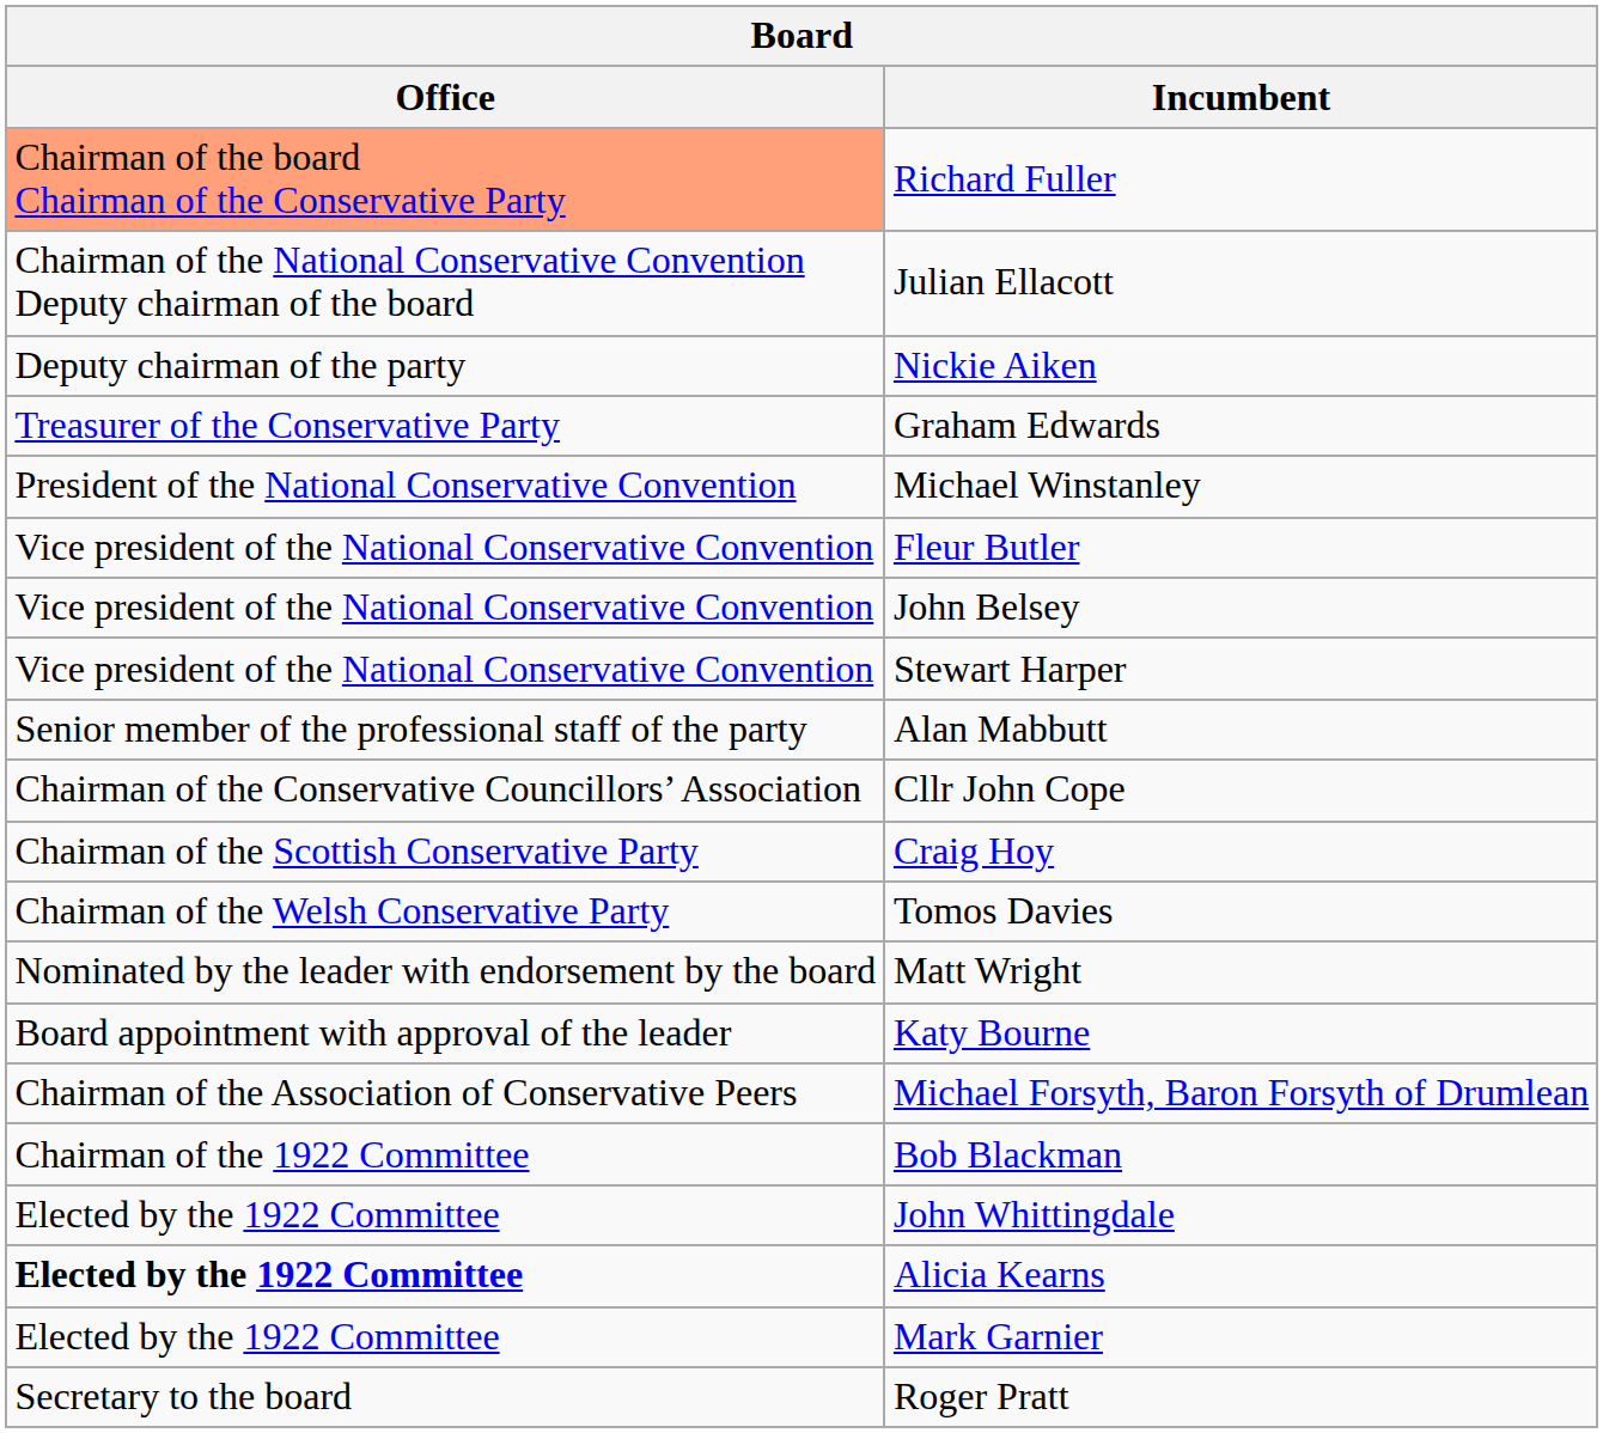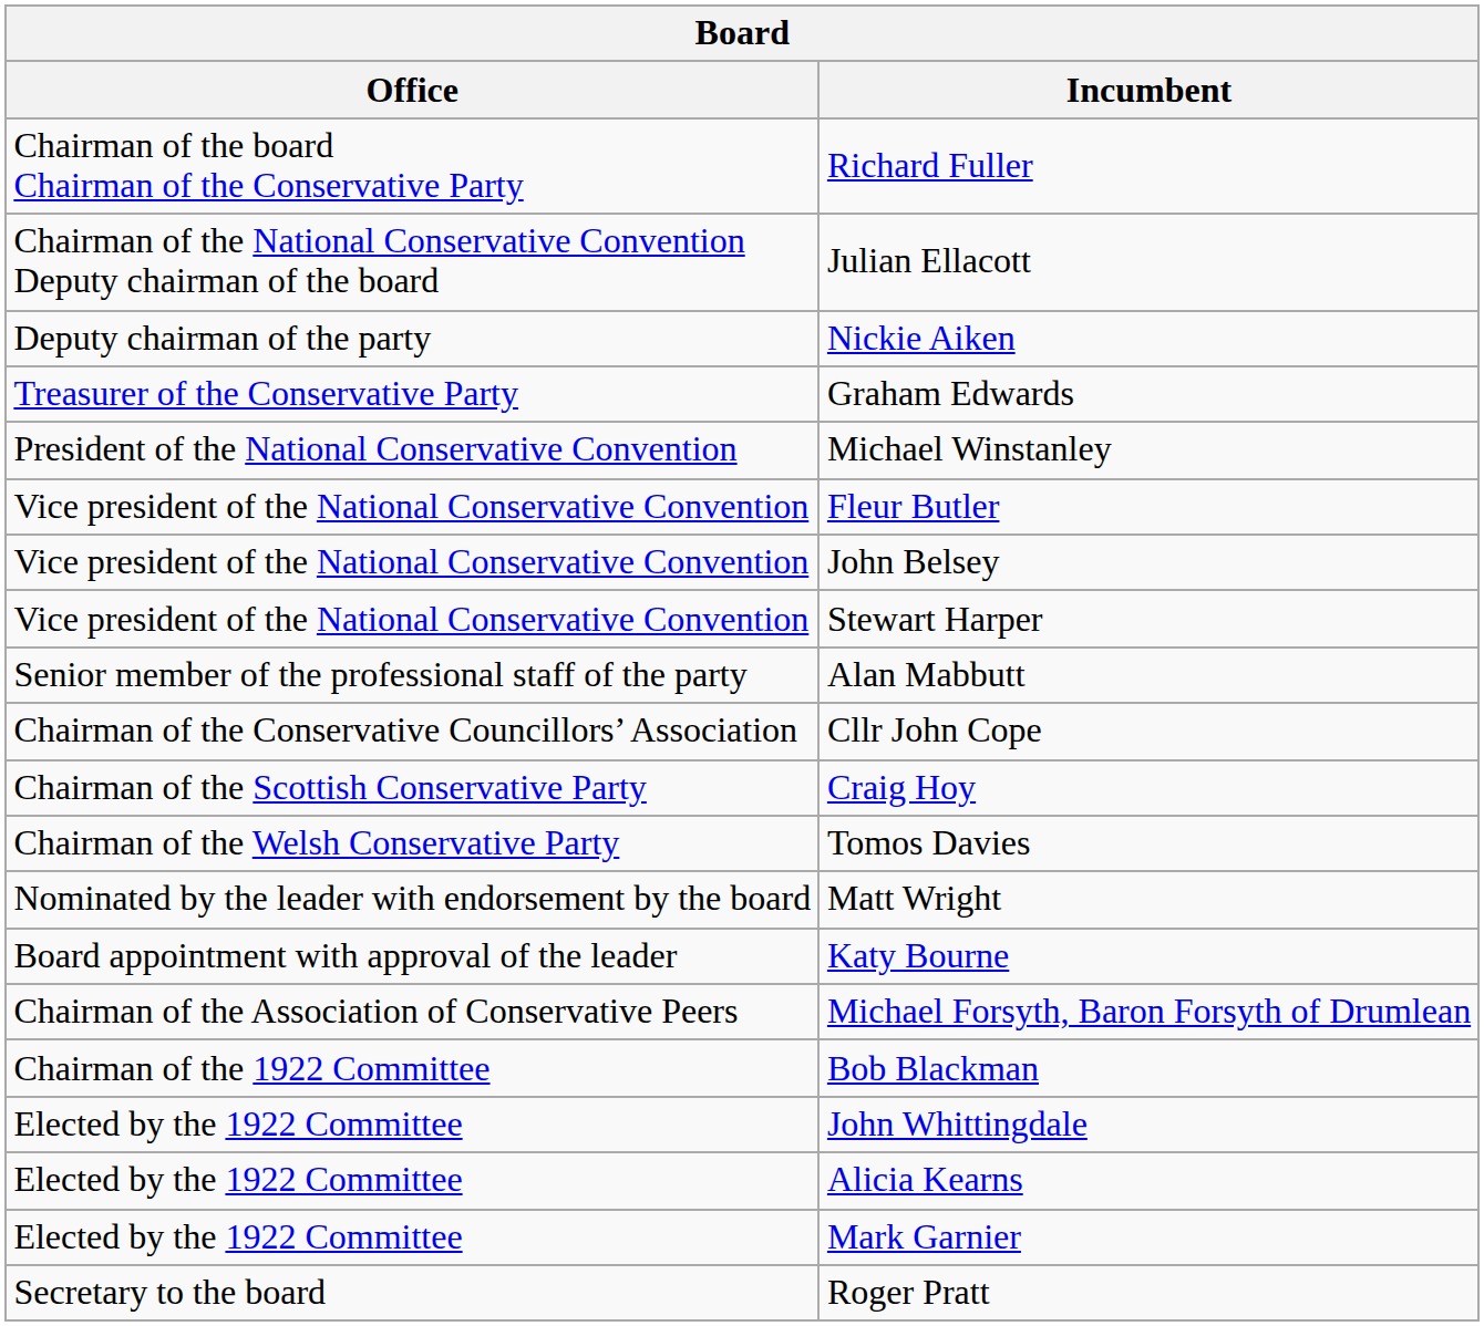Richard Fuller | Office: lightsalmon background -> no background
Alicia Kearns | Office: bold -> normal
